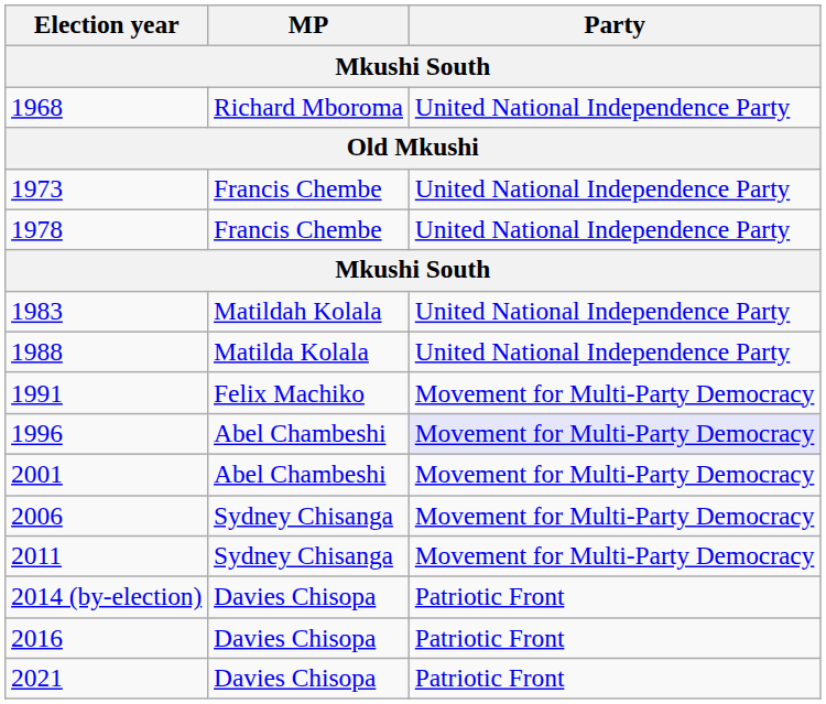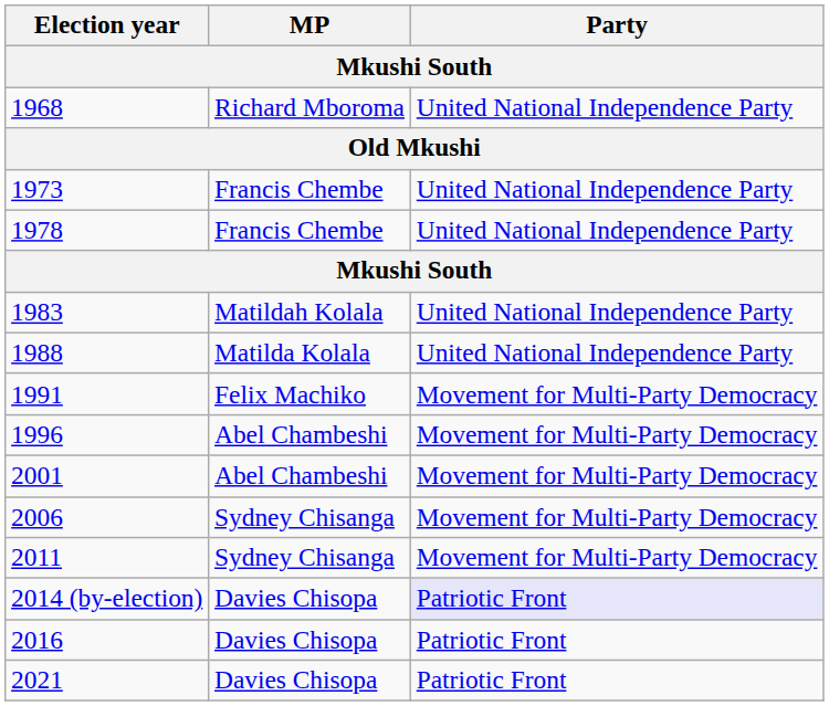1996 | Party: lavender background -> no background
2014 (by-election) | Party: no background -> lavender background
